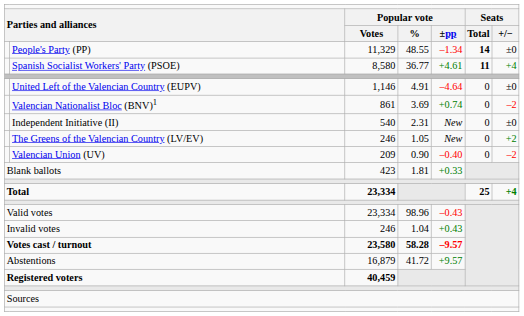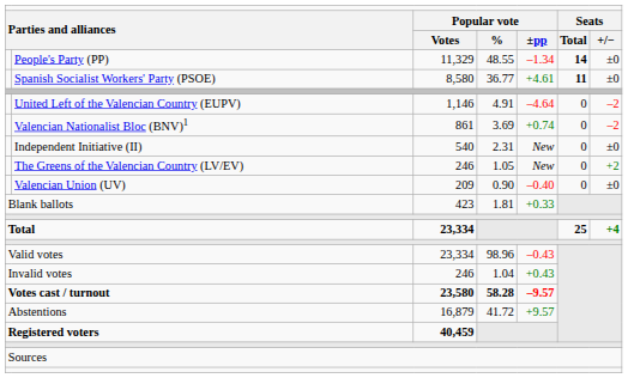Spanish Socialist Workers' Party (PSOE) | column 7: +4 -> ±0
United Left of the Valencian Country (EUPV) | column 7: ±0 -> –2
Valencian Union (UV) | column 7: –2 -> ±0
